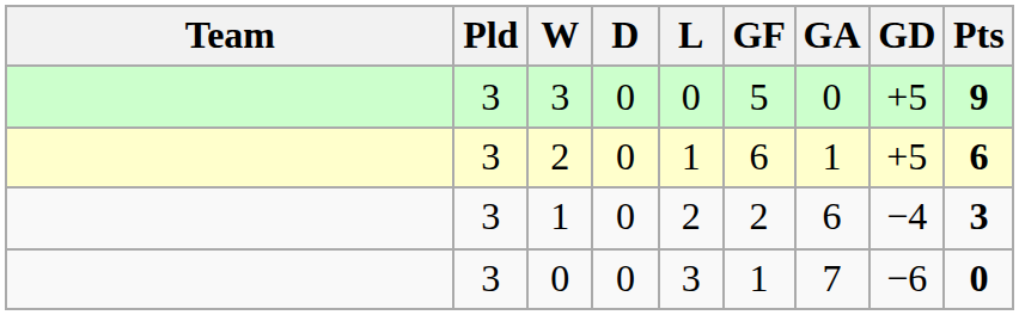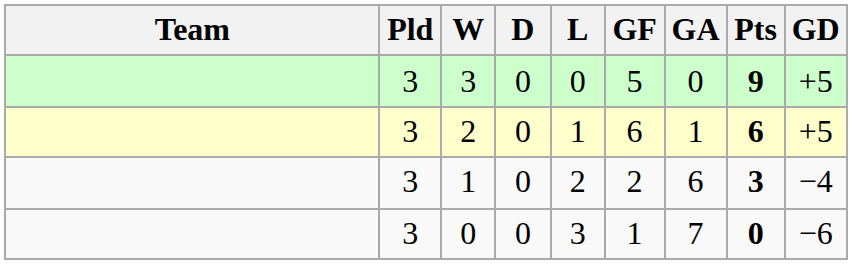columns swapped: GD <-> Pts
